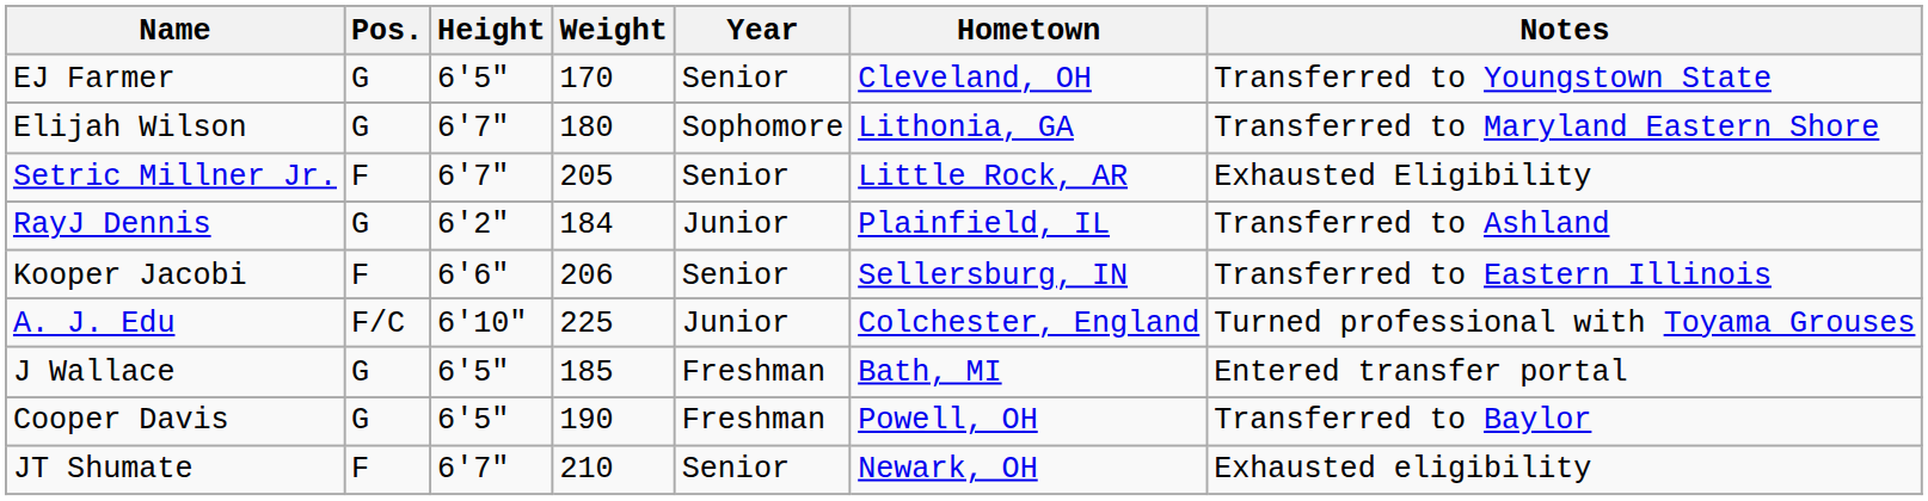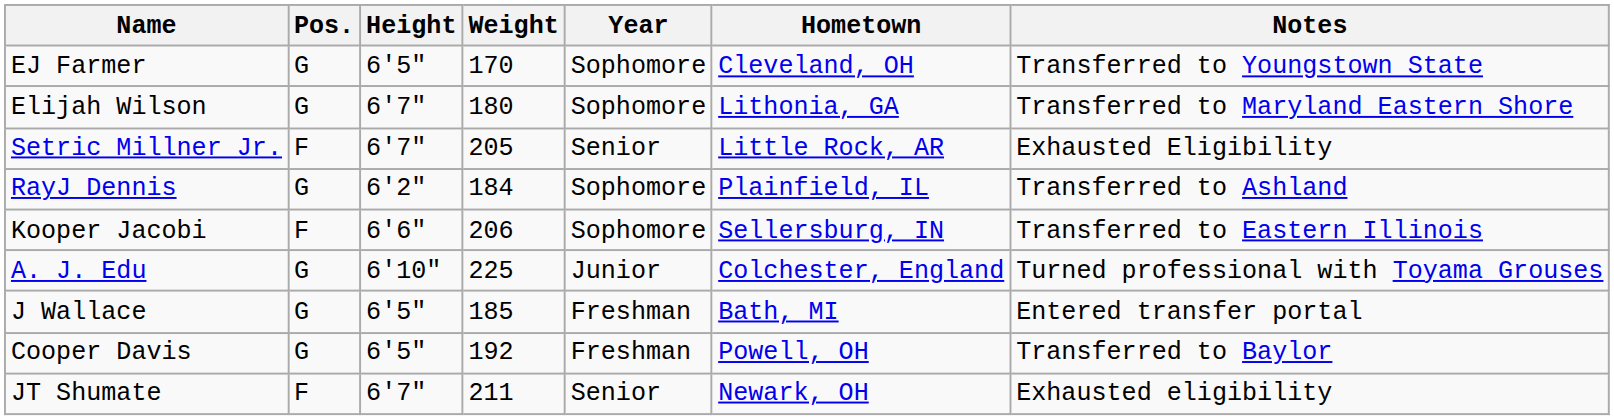EJ Farmer | Year: Senior -> Sophomore
RayJ Dennis | Year: Junior -> Sophomore
Kooper Jacobi | Year: Senior -> Sophomore
A. J. Edu | Pos.: F/C -> G
Cooper Davis | Weight: 190 -> 192
JT Shumate | Weight: 210 -> 211
